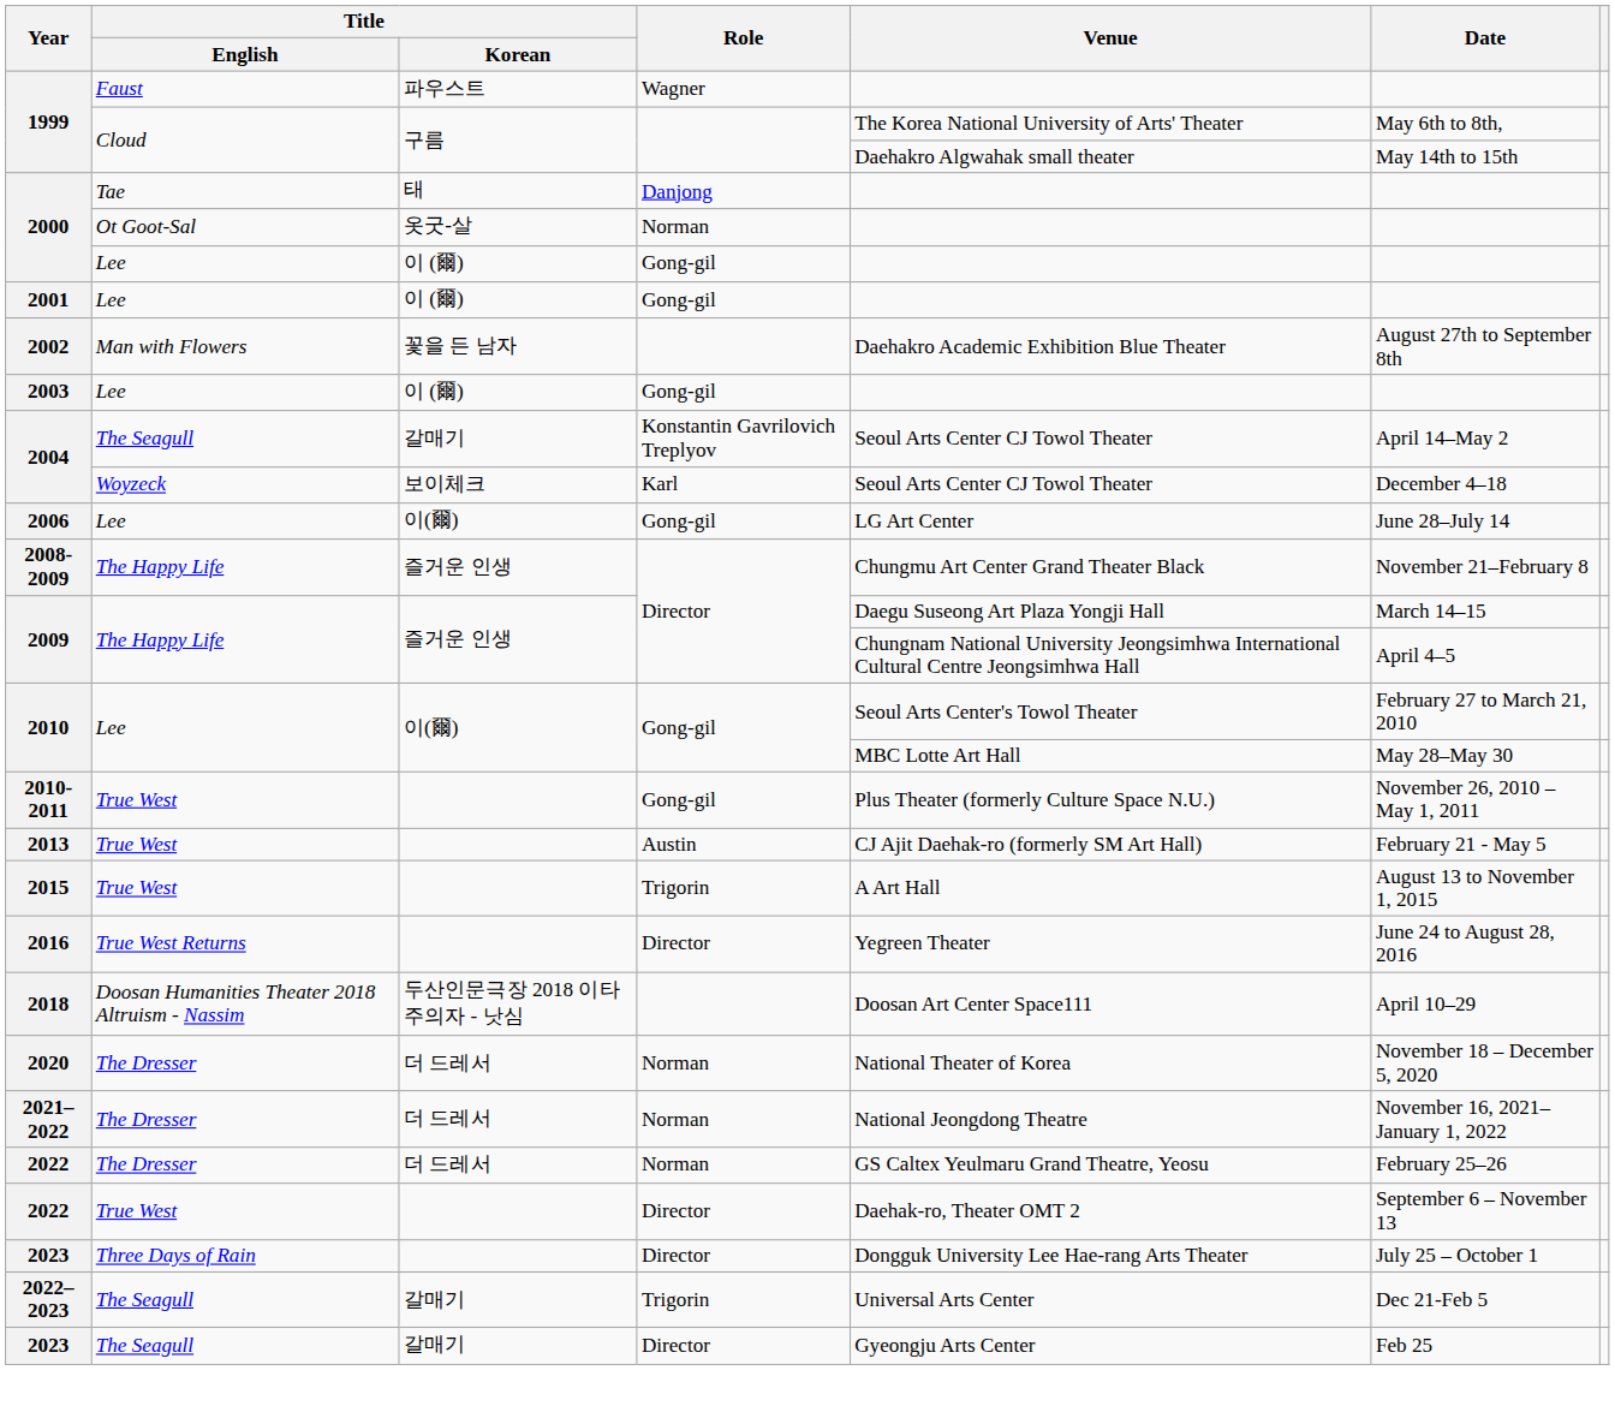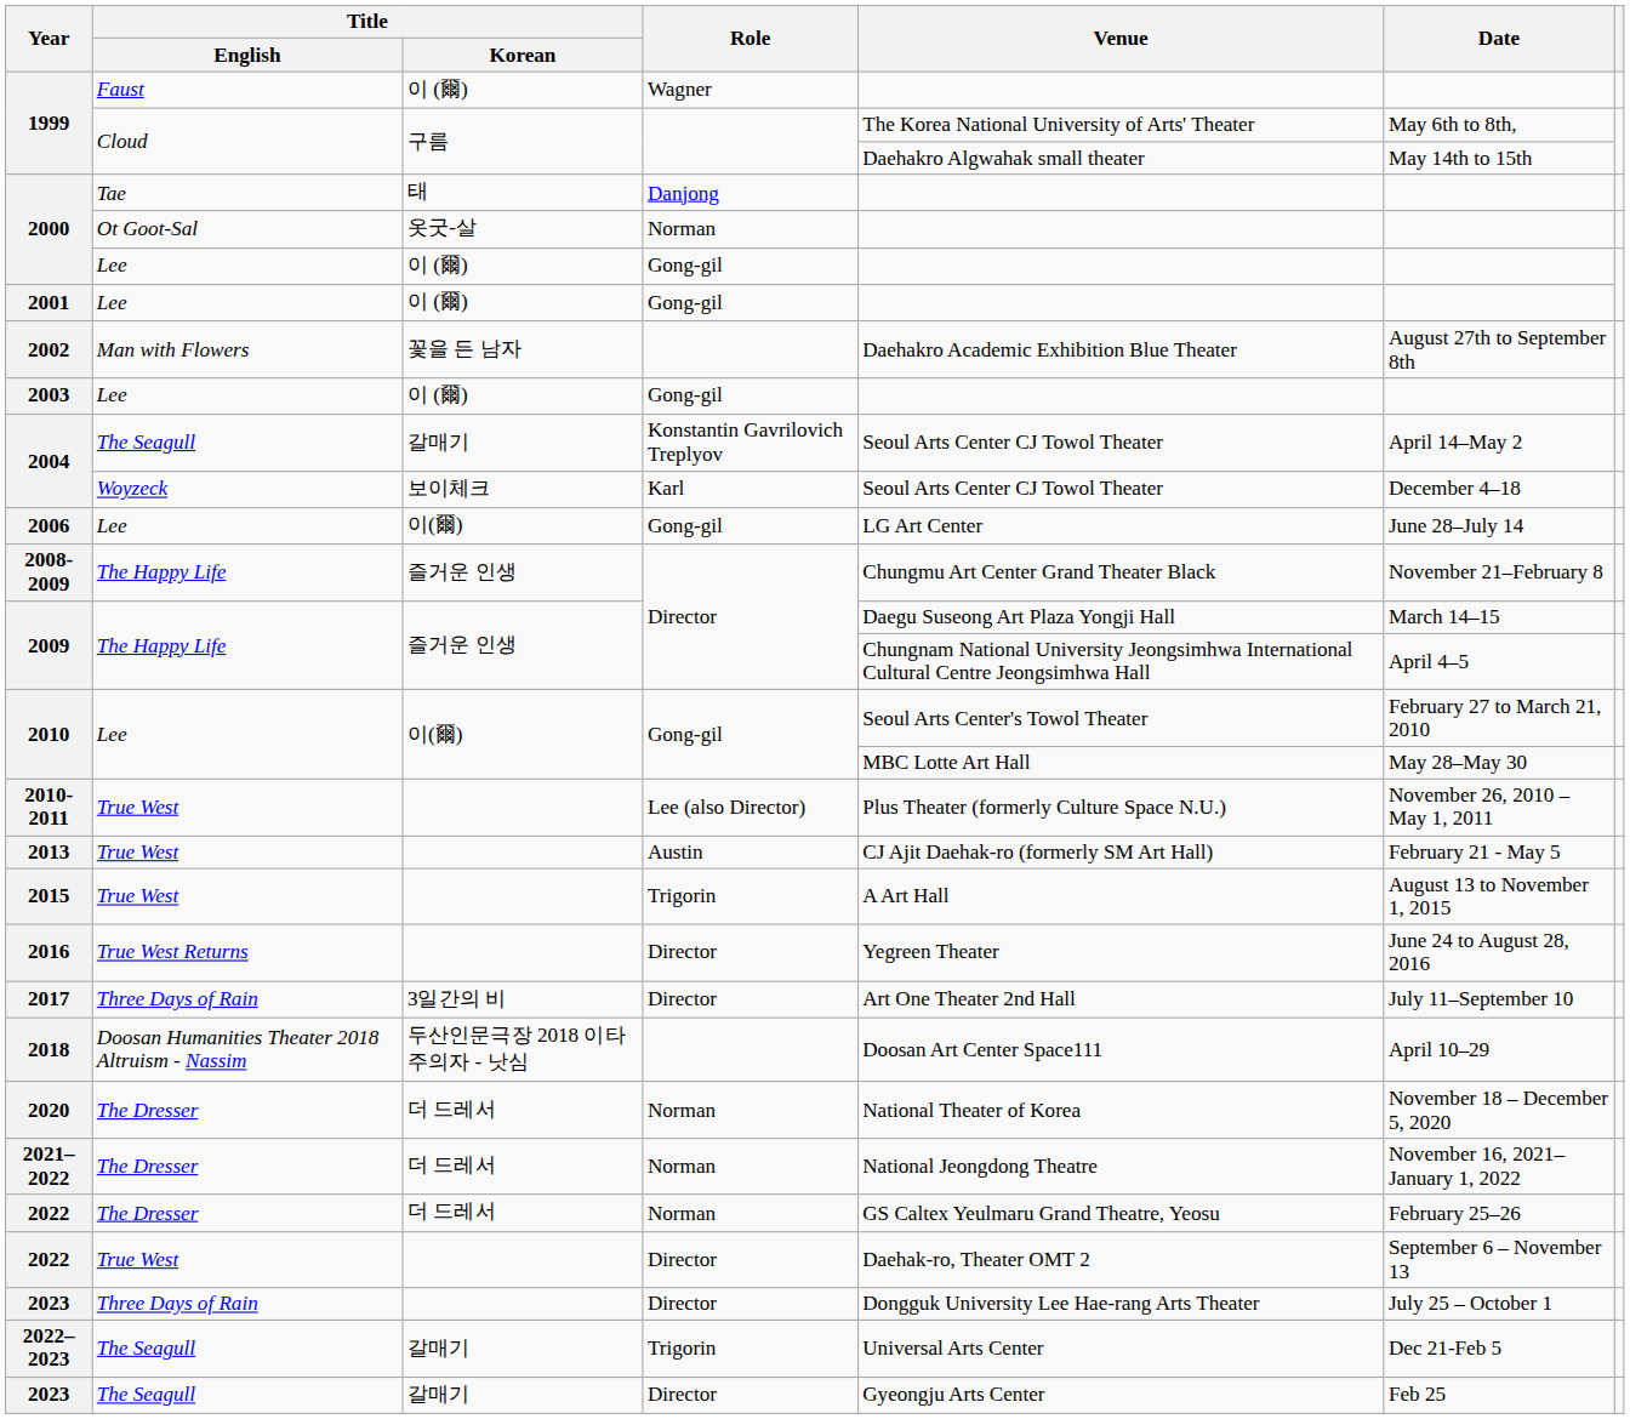1999 / Faust | Title / Korean: 파우스트 -> 이 (爾)
2010-2011 | Role: Gong-gil -> Lee (also Director)
+ row: 2017 | Three Days of Rain | 3일간의 비 | Director | Art One Theater 2nd Hall | July 11–September 10
